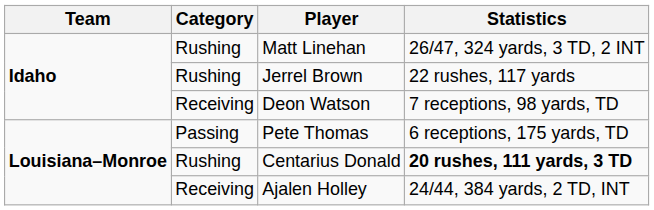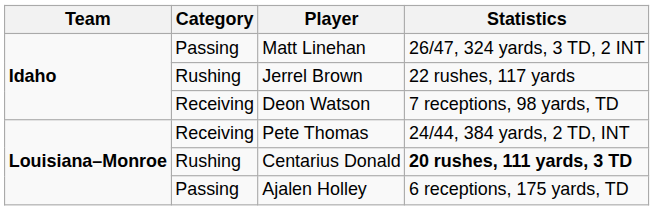Matt Linehan | Category: Rushing -> Passing
Pete Thomas | Category: Passing -> Receiving
Pete Thomas | Statistics: 6 receptions, 175 yards, TD -> 24/44, 384 yards, 2 TD, INT
Ajalen Holley | Category: Receiving -> Passing
Ajalen Holley | Statistics: 24/44, 384 yards, 2 TD, INT -> 6 receptions, 175 yards, TD
